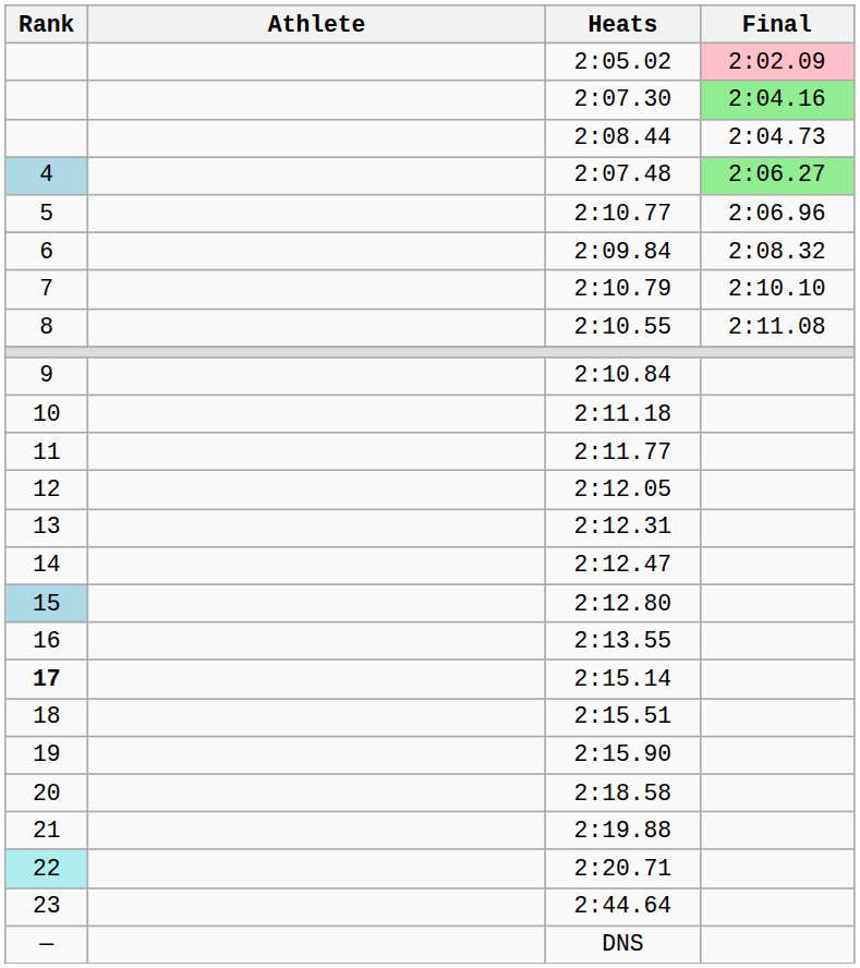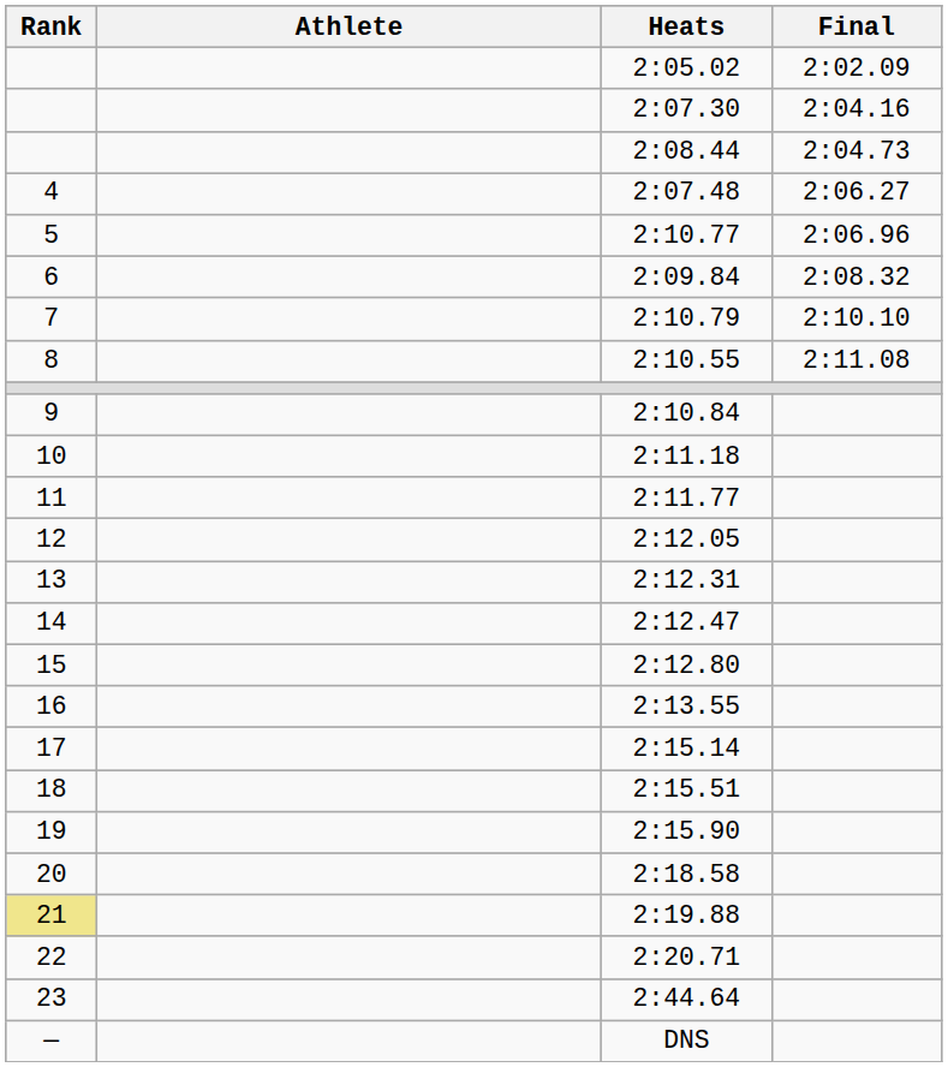2:05.02 | Final: pink background -> no background
2:07.30 | Final: lightgreen background -> no background
2:07.48 | Rank: lightblue background -> no background
2:07.48 | Final: lightgreen background -> no background
2:12.80 | Rank: lightblue background -> no background
2:15.14 | Rank: bold -> normal
2:19.88 | Rank: no background -> khaki background
2:20.71 | Rank: paleturquoise background -> no background
